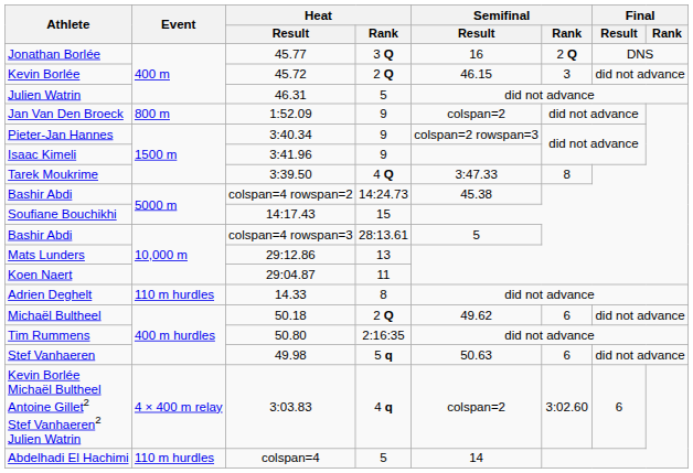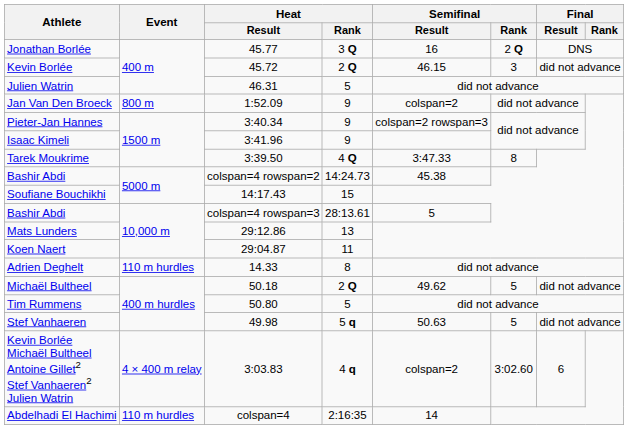Michaël Bultheel | Semifinal / Rank: 6 -> 5
Tim Rummens | Heat / Rank: 2:16:35 -> 5
Stef Vanhaeren | Semifinal / Rank: 6 -> 5
Abdelhadi El Hachimi | Heat / Rank: 5 -> 2:16:35
